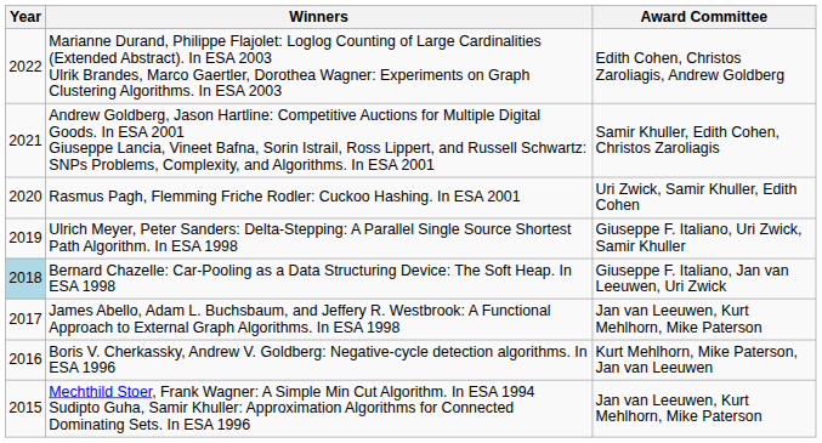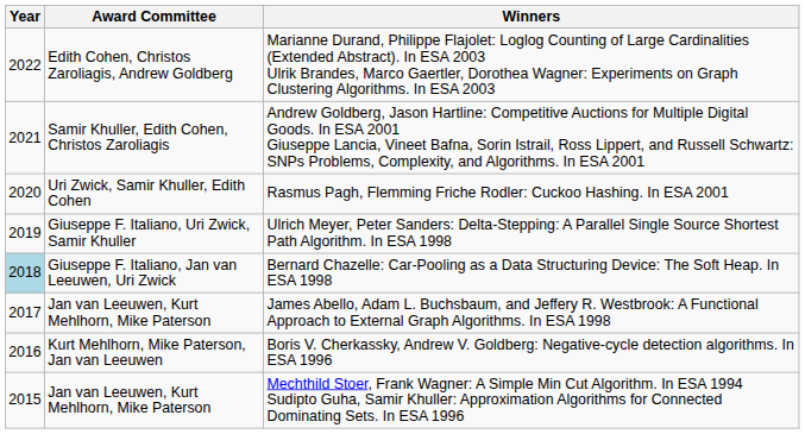columns swapped: Winners <-> Award Committee
